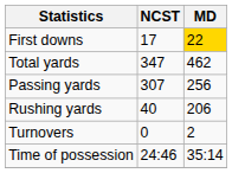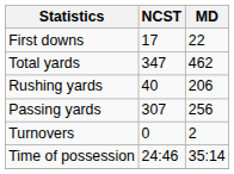First downs | MD: gold background -> no background
rows swapped: Rushing yards <-> Passing yards
